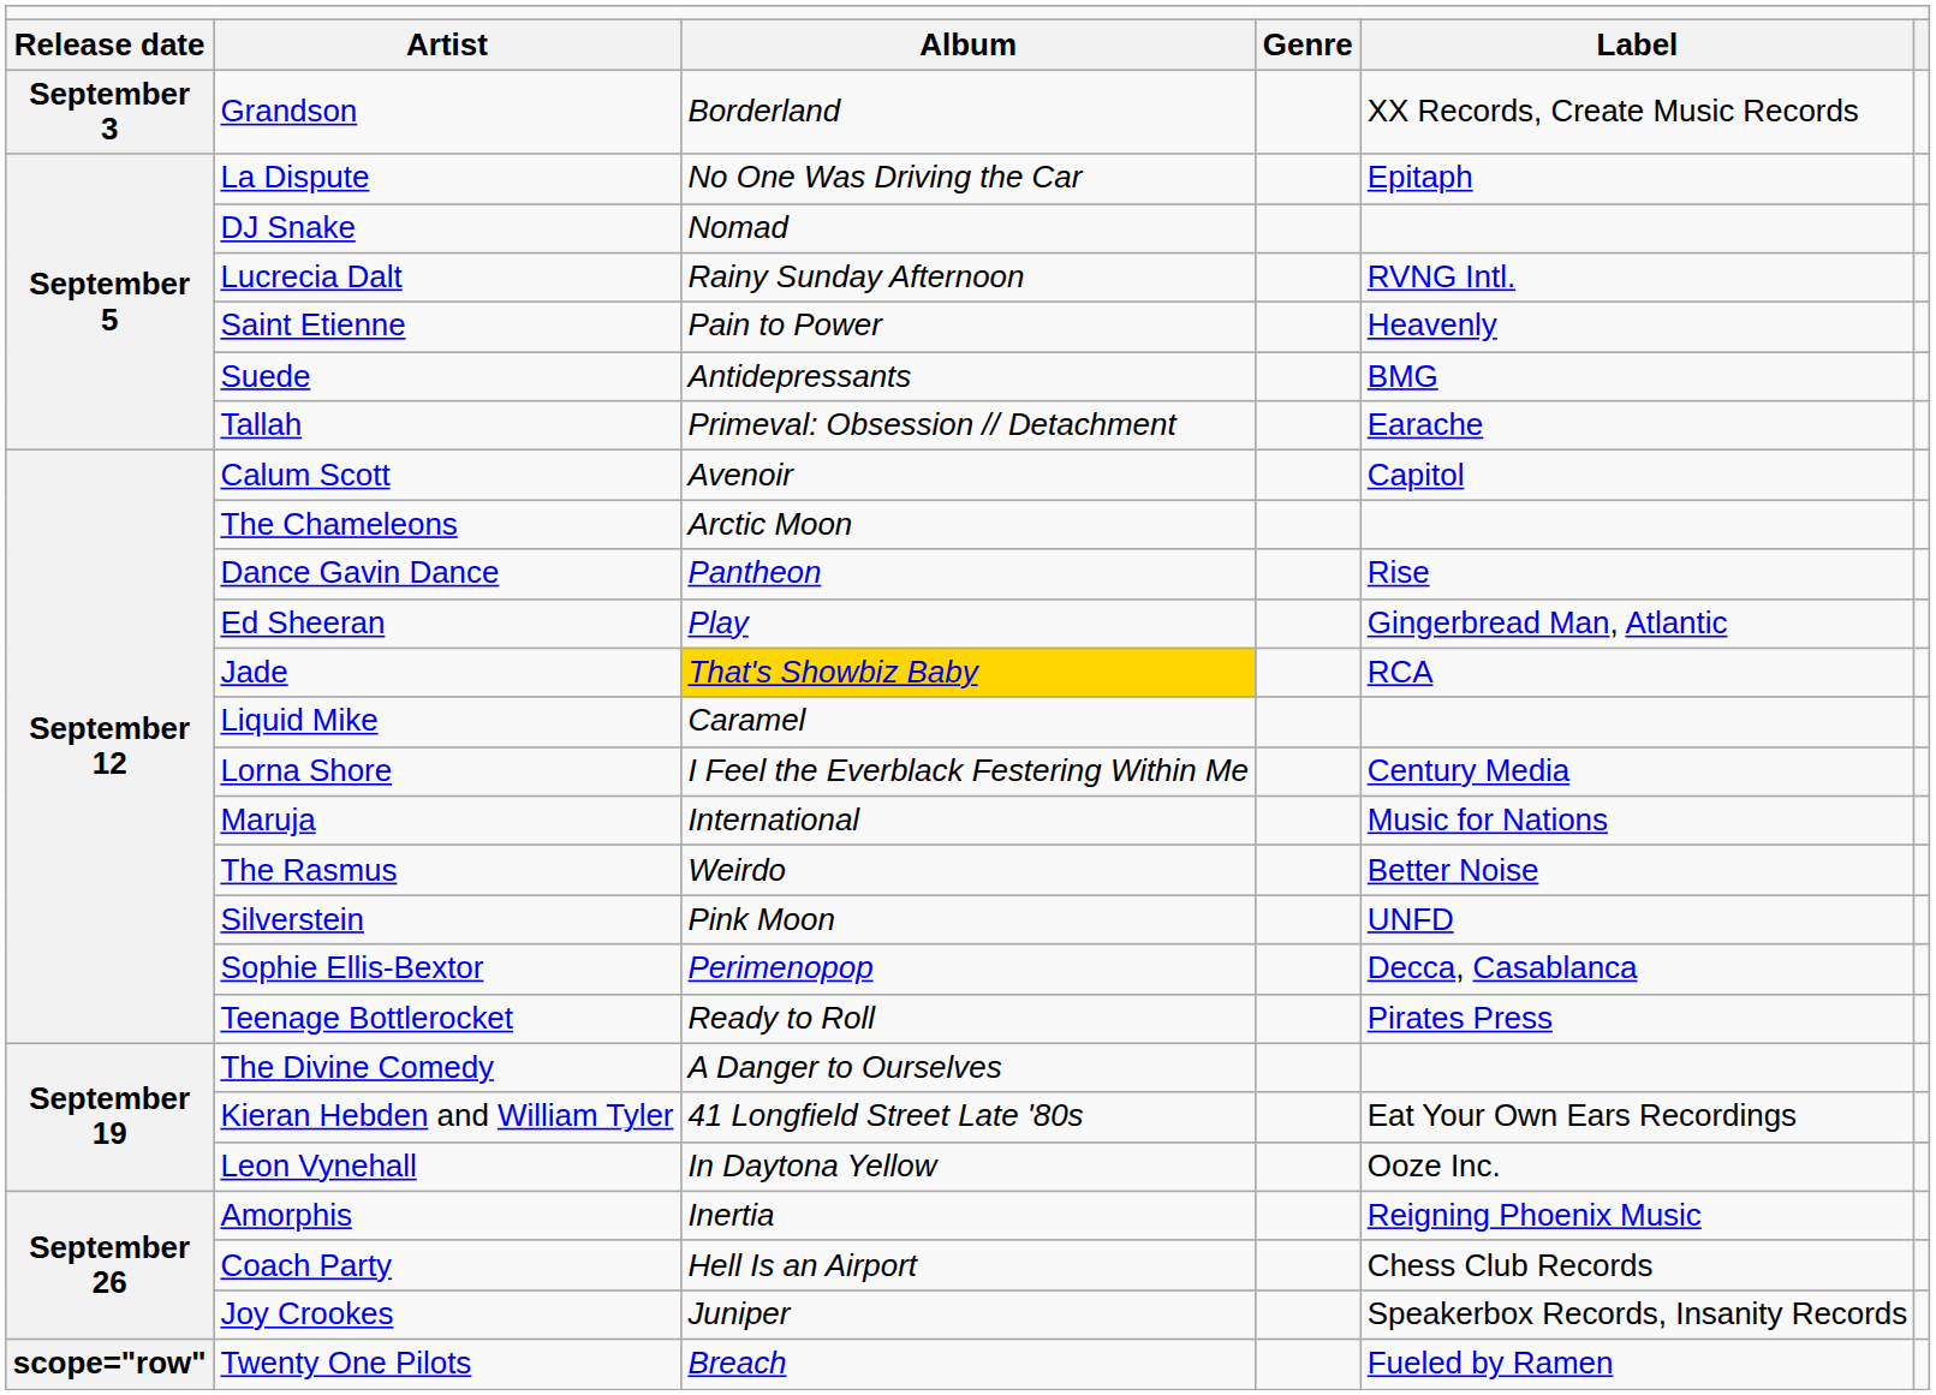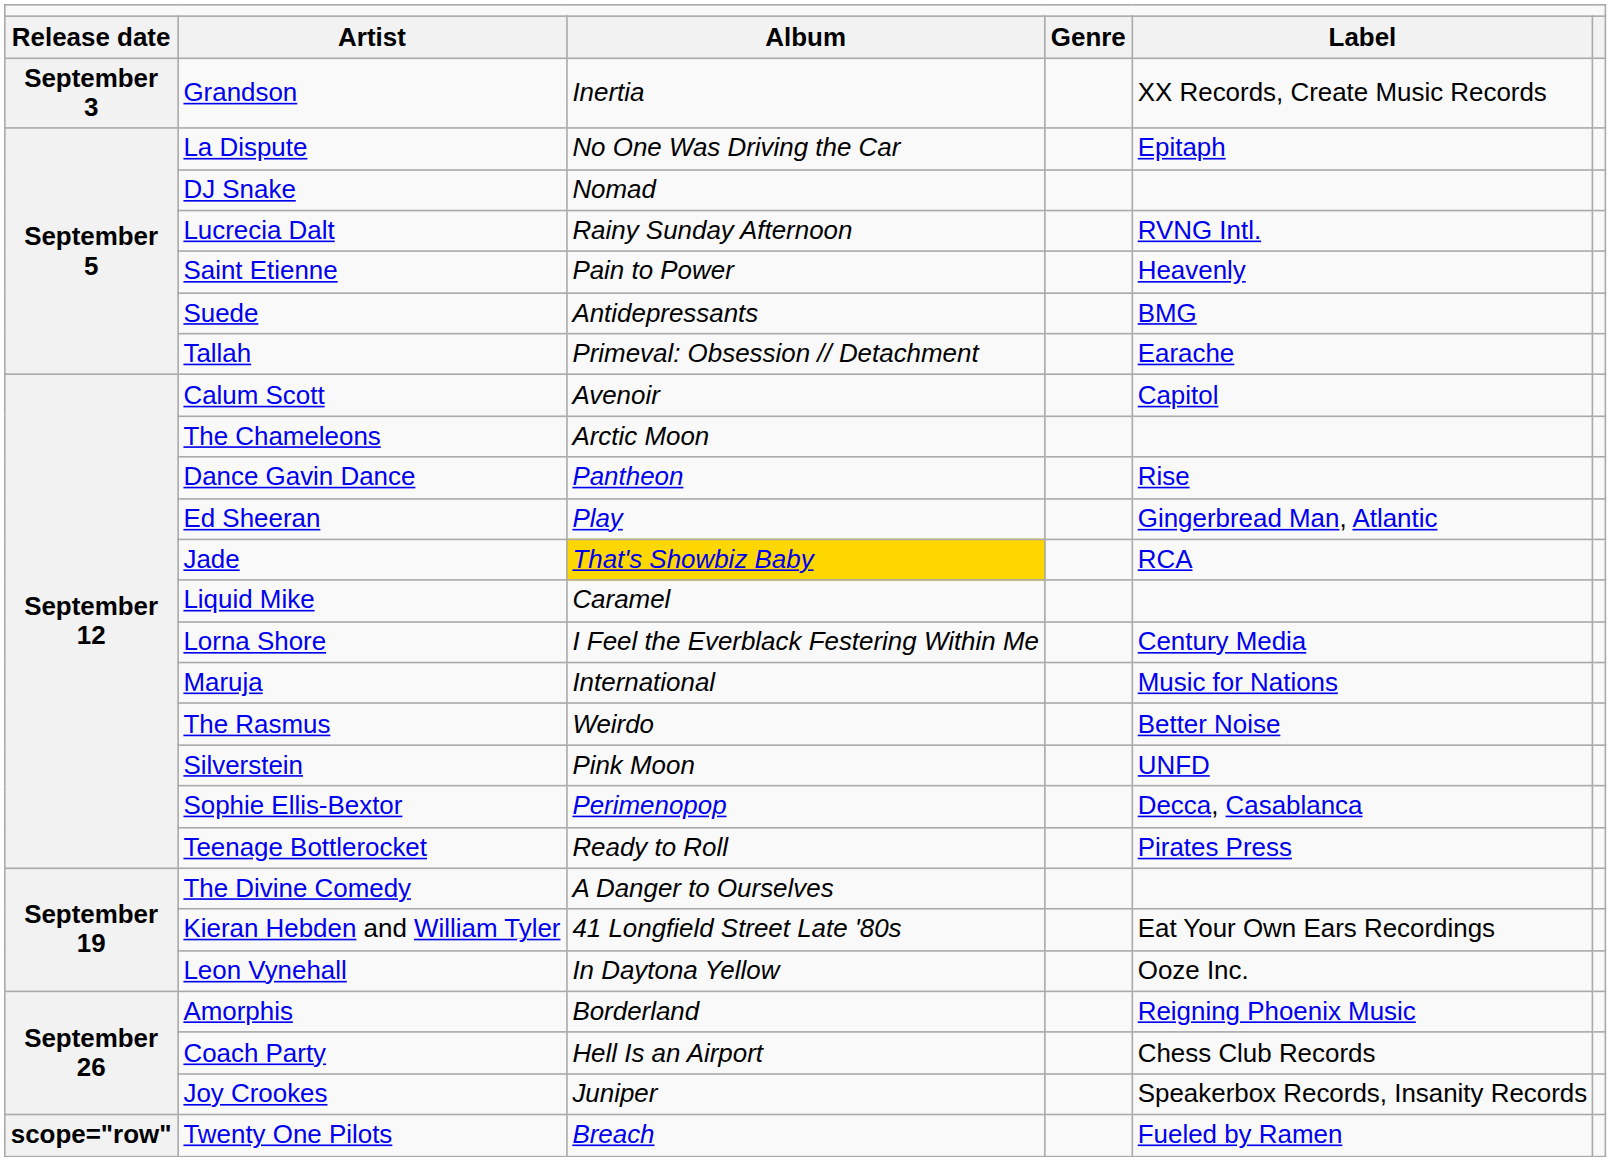Grandson | column 3: Borderland -> Inertia
Amorphis | column 3: Inertia -> Borderland
